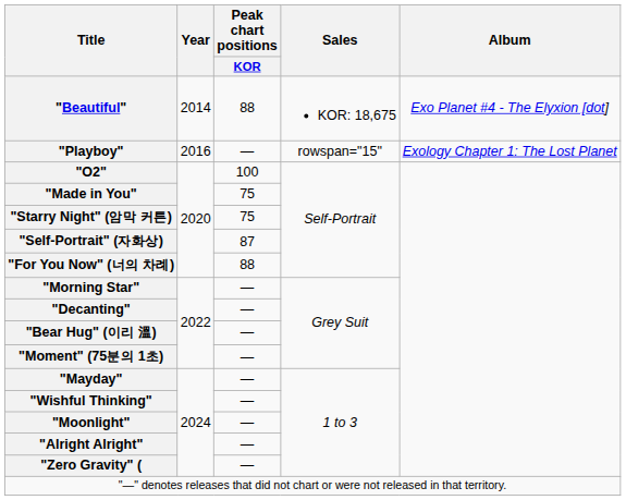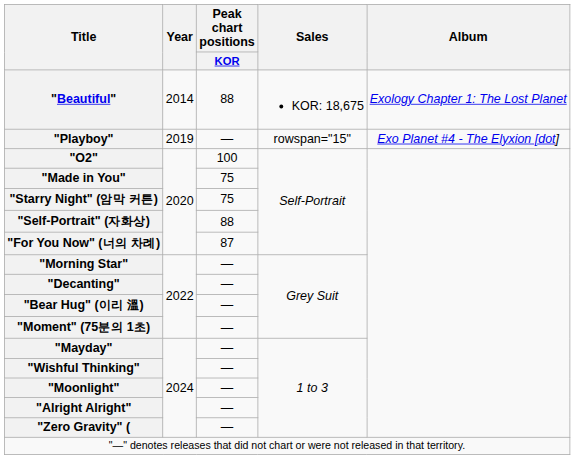"Beautiful" | Album: Exo Planet #4 - The Elyxion [dot] -> Exology Chapter 1: The Lost Planet
"Playboy" | Year: 2016 -> 2019
"Playboy" | Album: Exology Chapter 1: The Lost Planet -> Exo Planet #4 - The Elyxion [dot]
"Self-Portrait" (자화상) | Peak chart positions / KOR: 87 -> 88
"For You Now" (너의 차례) | Peak chart positions / KOR: 88 -> 87
